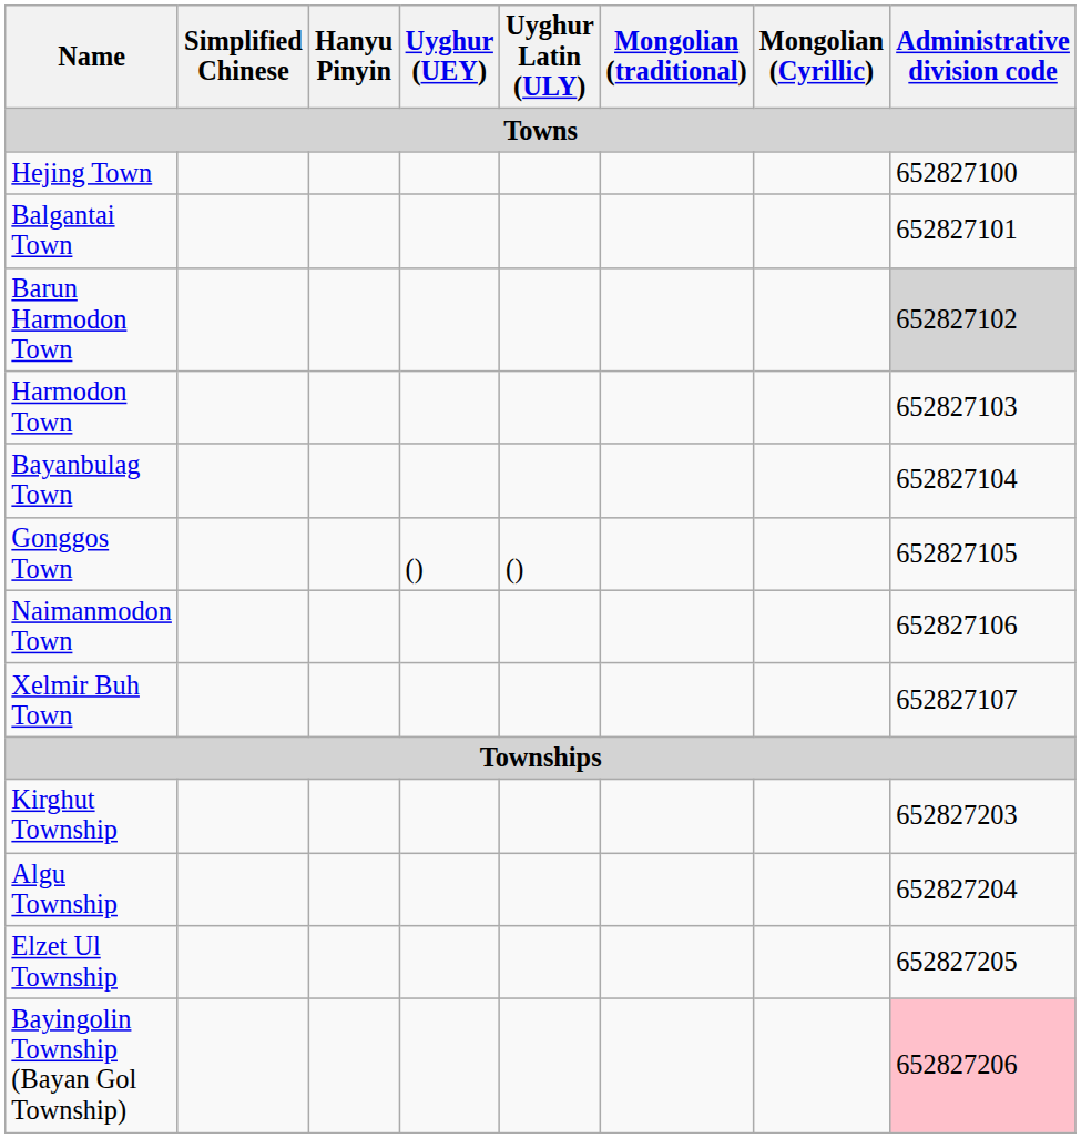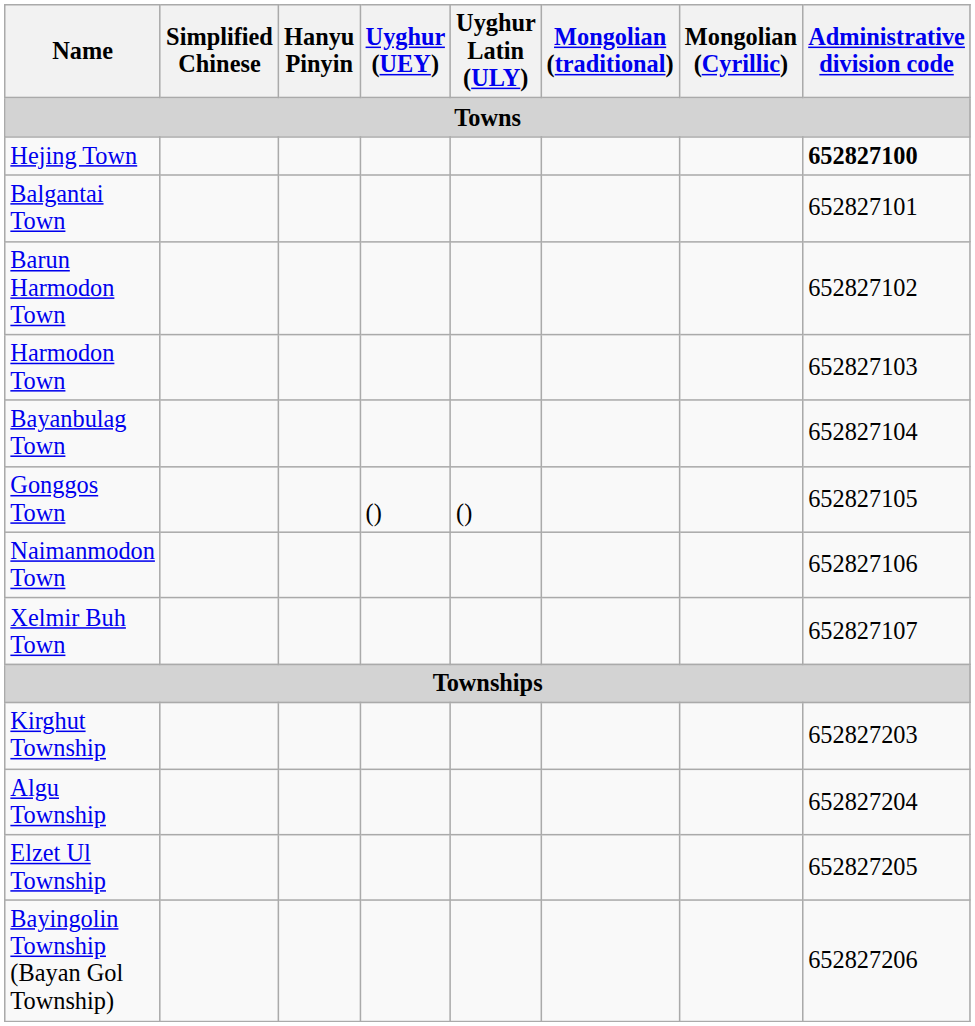Hejing Town | Administrative division code: normal -> bold
Barun Harmodon Town | Administrative division code: lightgrey background -> no background
Bayingolin Township (Bayan Gol Township) | Administrative division code: pink background -> no background
